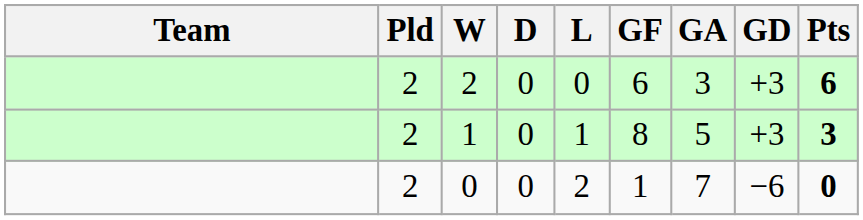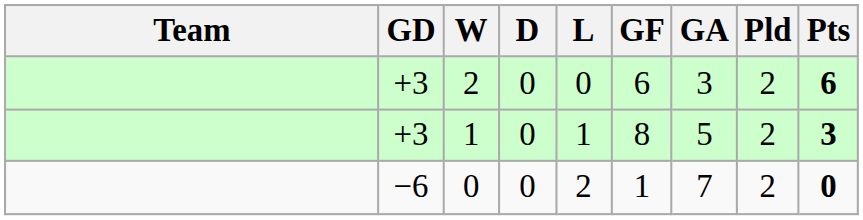columns swapped: Pld <-> GD
